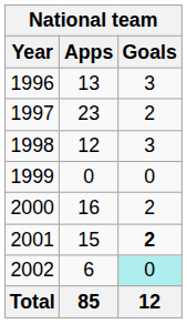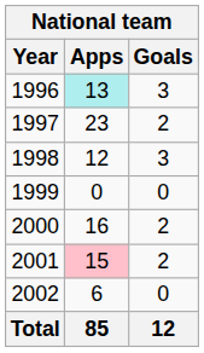1996 | Apps: no background -> paleturquoise background
2001 | Apps: no background -> pink background
2001 | Goals: bold -> normal
2002 | Goals: paleturquoise background -> no background
